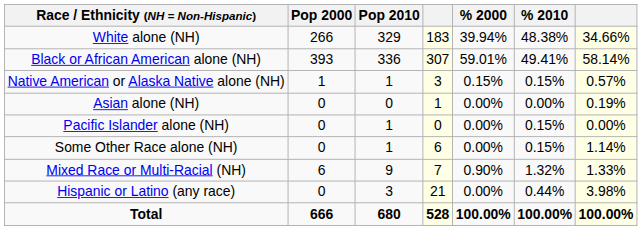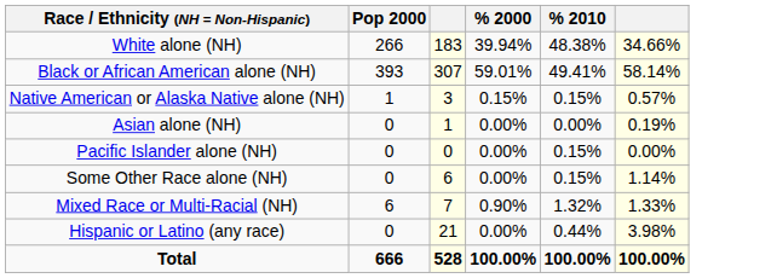- column: Pop 2010 | 329 | 336 | 1 | 0 | 1 | 1 | 9 | 3 | 680
